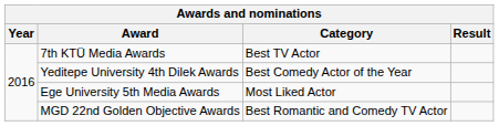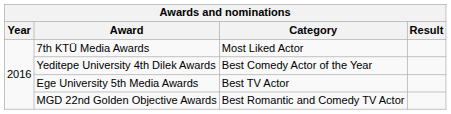7th KTÜ Media Awards | Category: Best TV Actor -> Most Liked Actor
Ege University 5th Media Awards | Category: Most Liked Actor -> Best TV Actor
